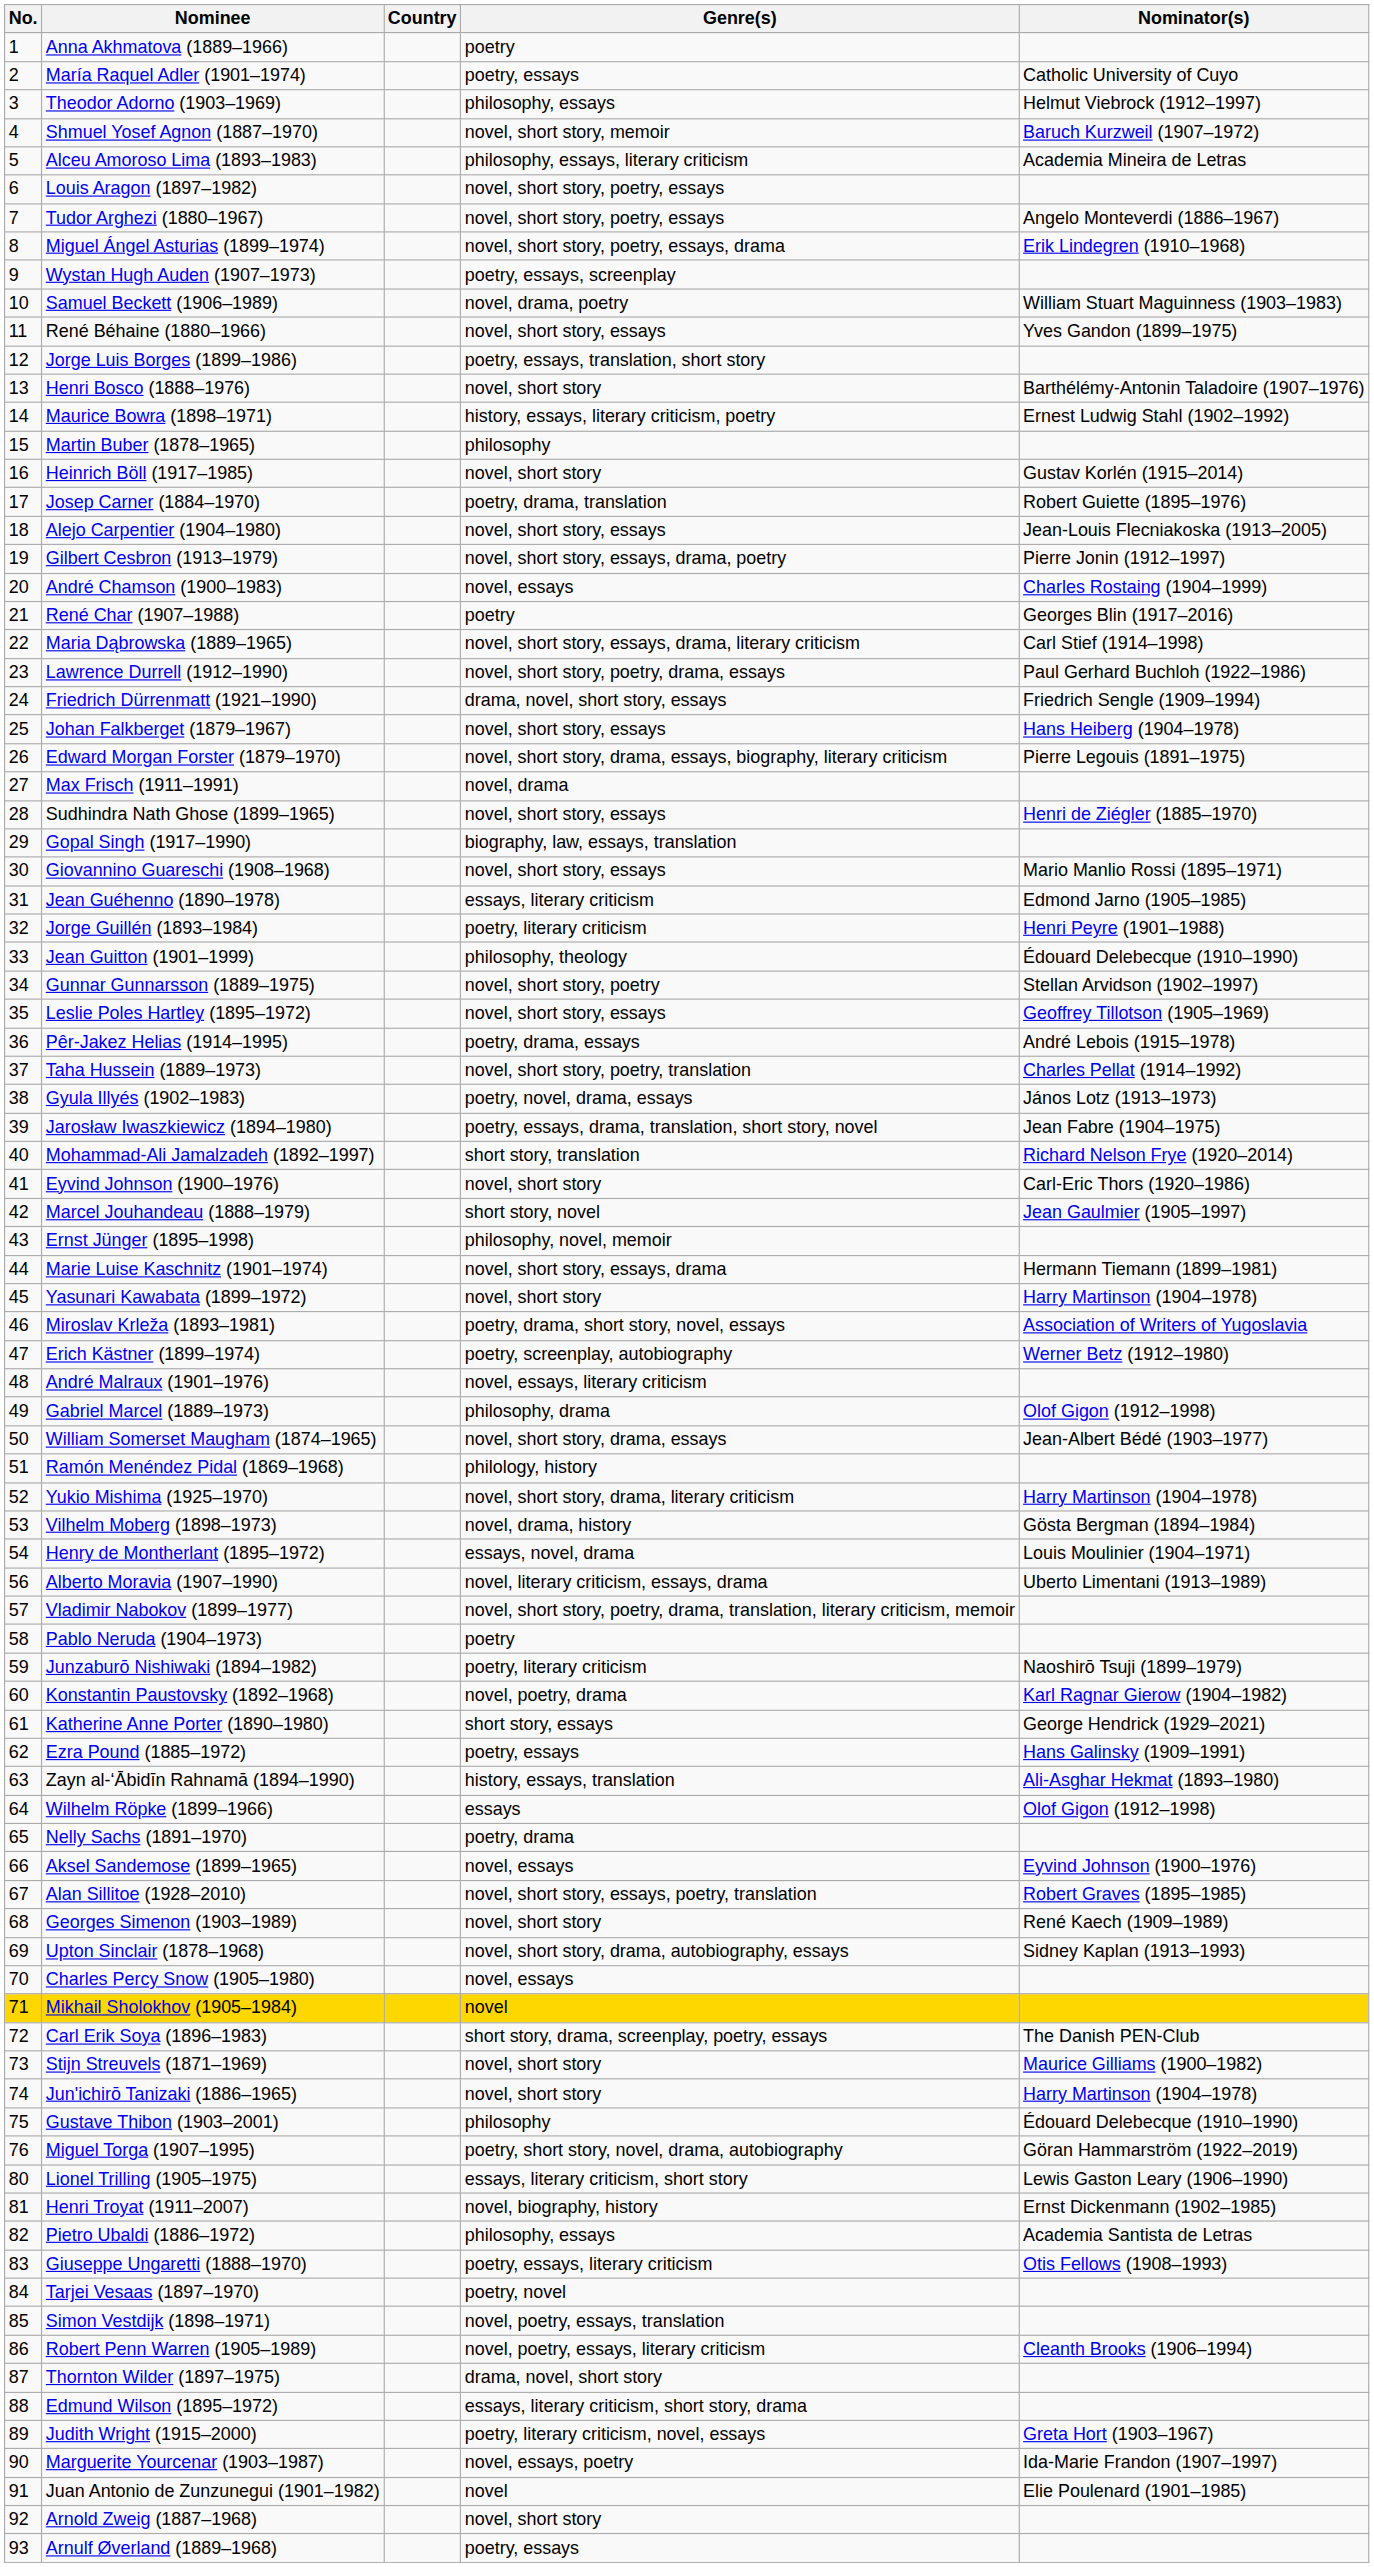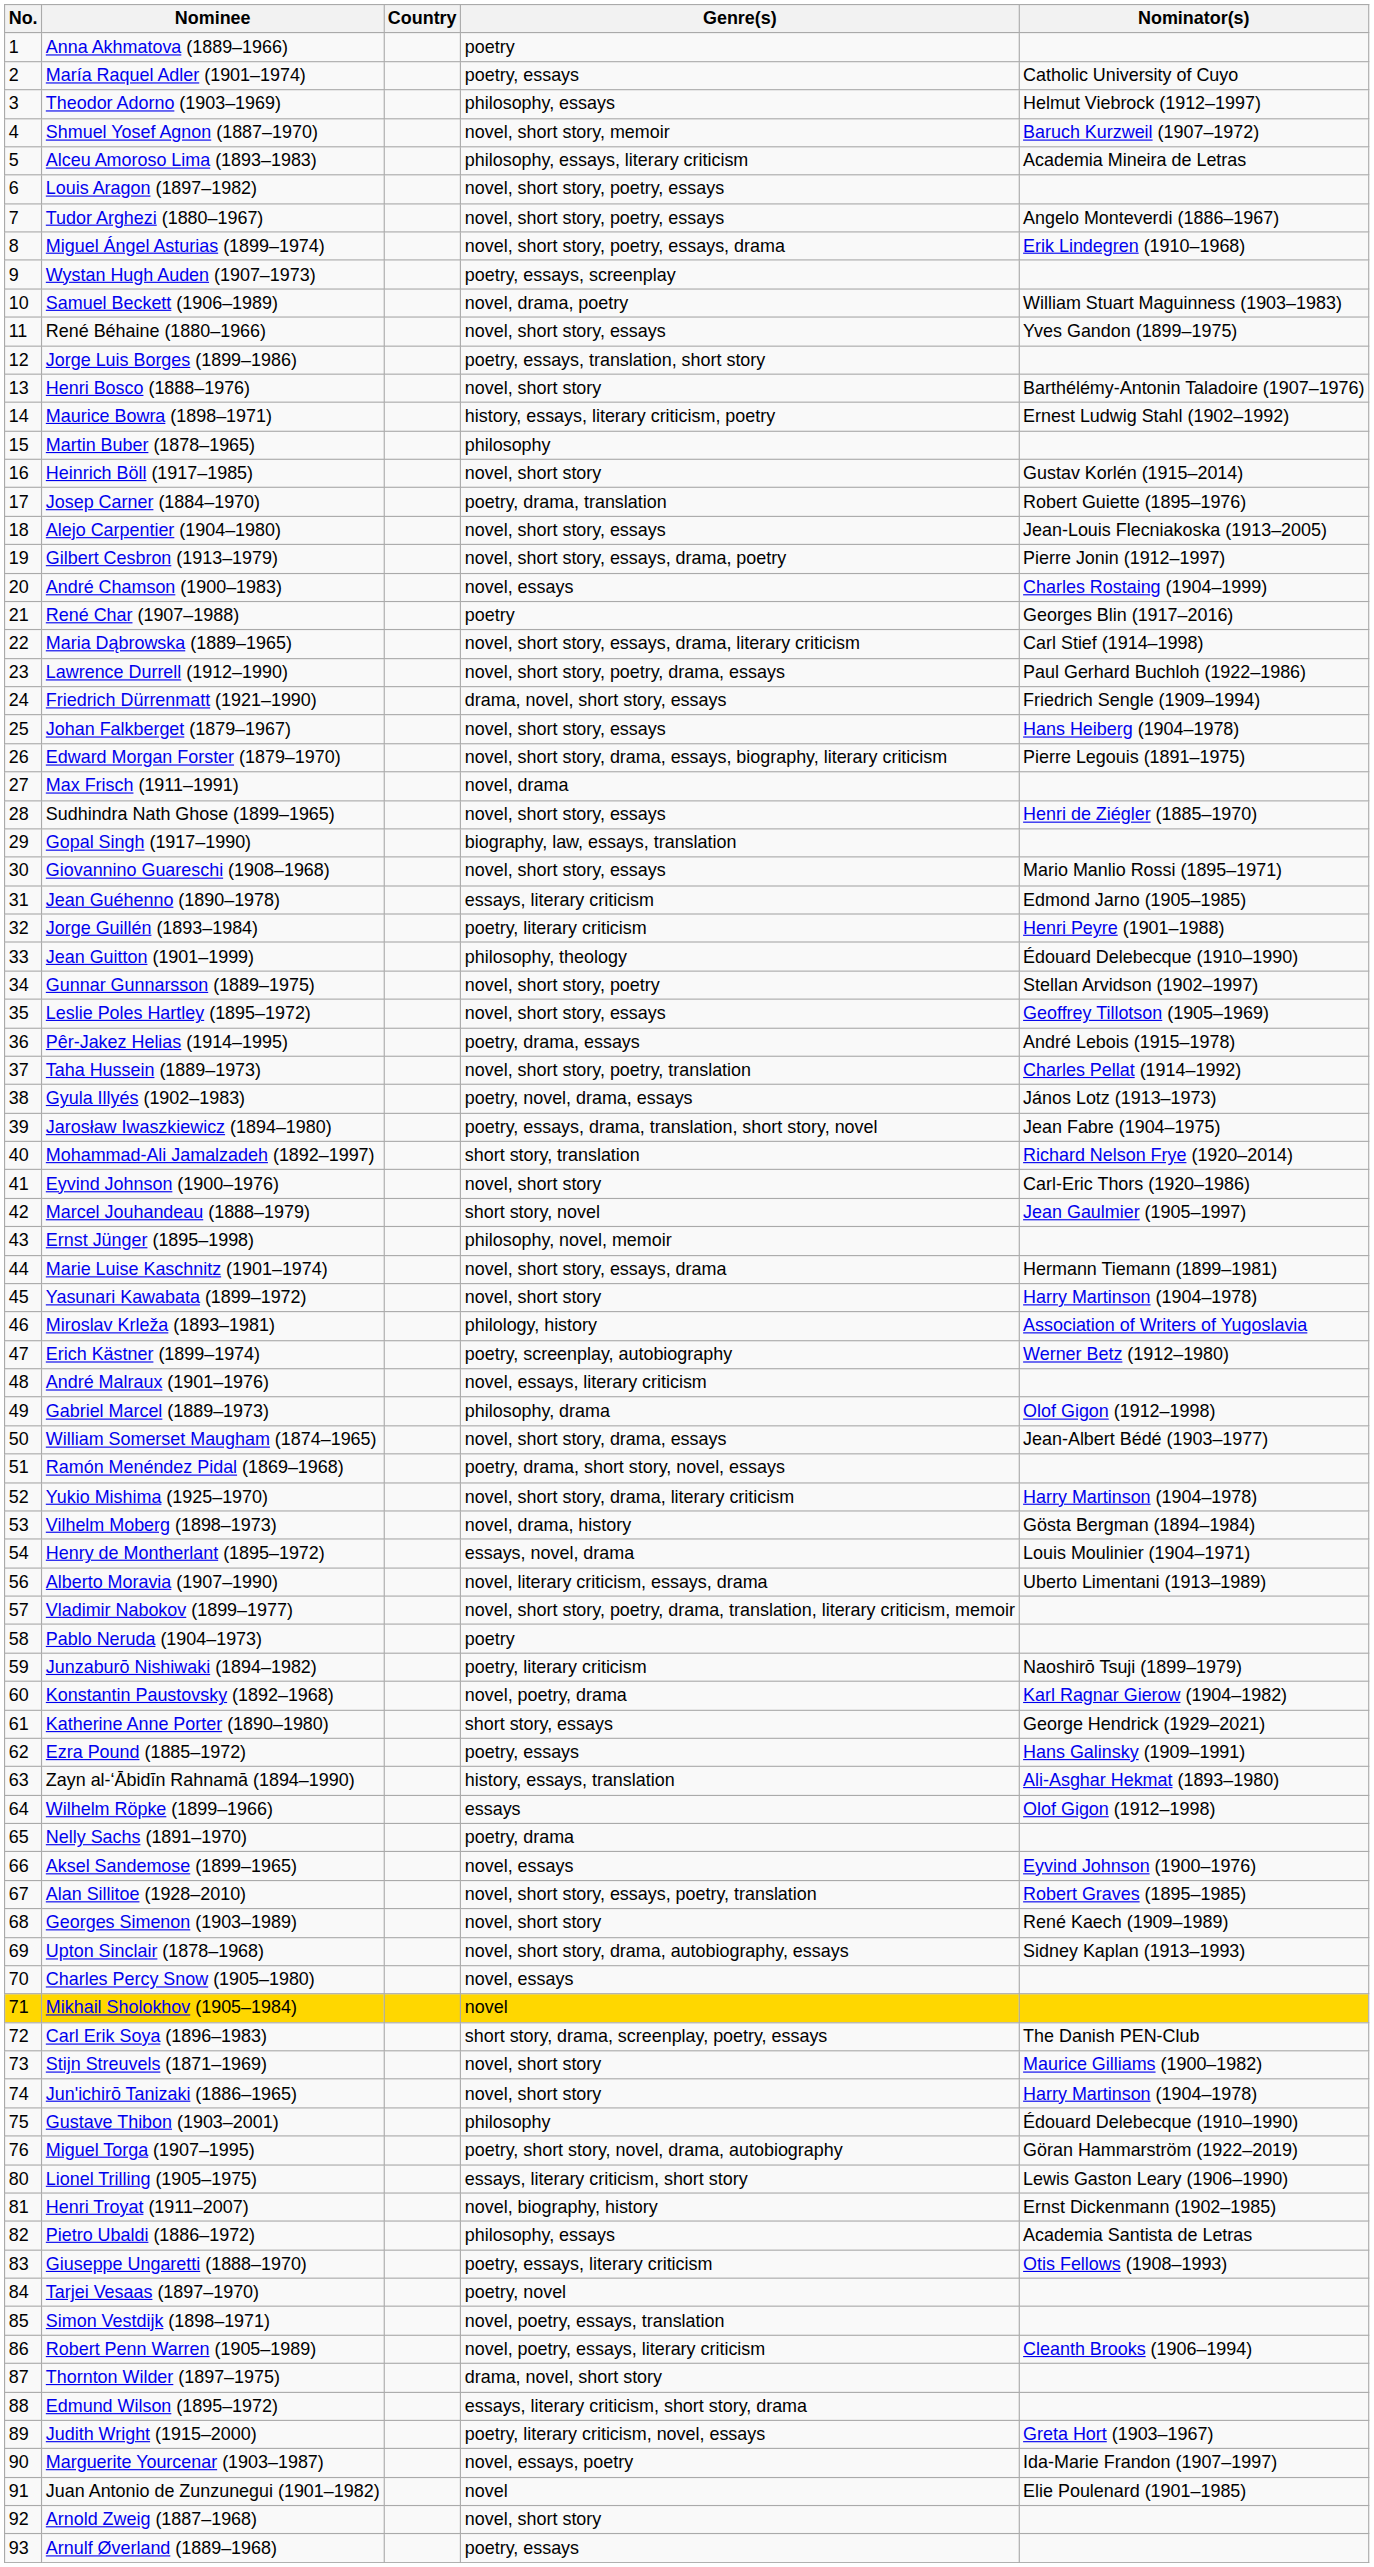Miroslav Krleža (1893–1981) | Genre(s): poetry, drama, short story, novel, essays -> philology, history
Ramón Menéndez Pidal (1869–1968) | Genre(s): philology, history -> poetry, drama, short story, novel, essays
